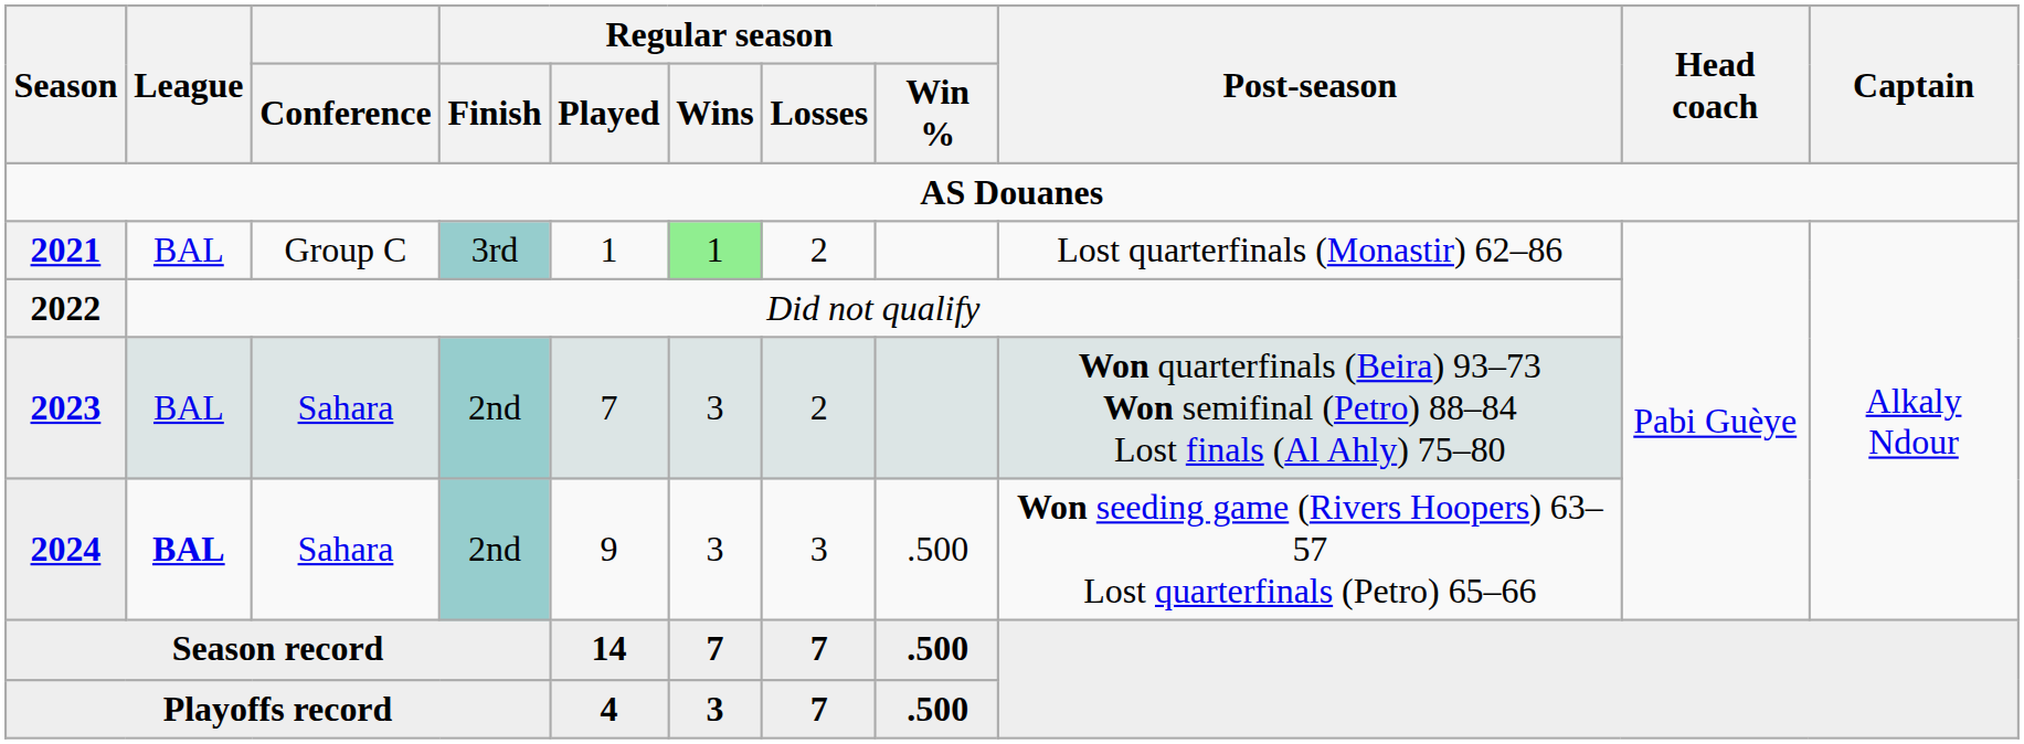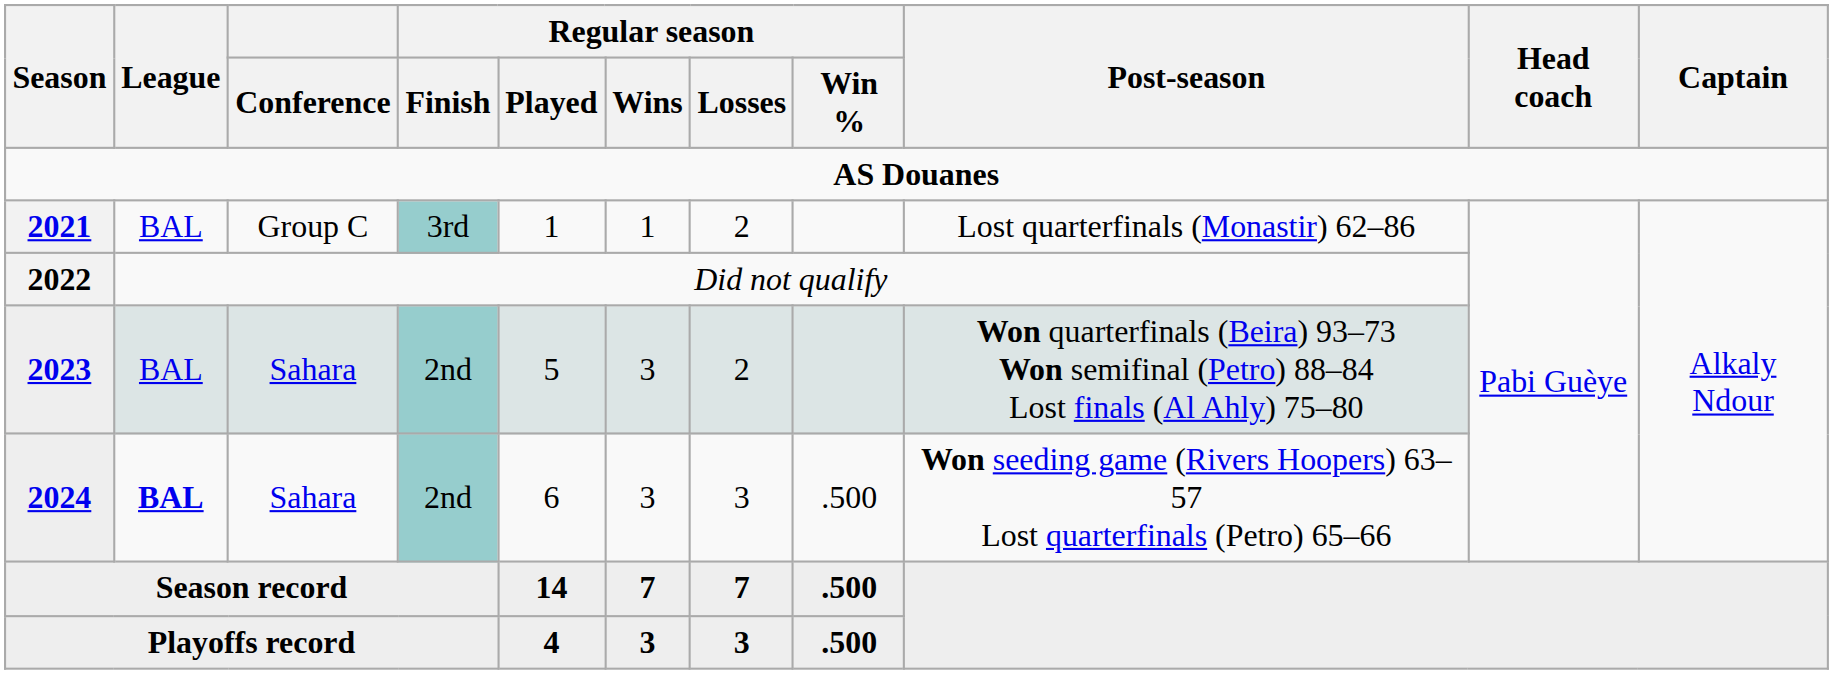2021 | Regular season / Wins: lightgreen background -> no background
2023 | Regular season / Played: 7 -> 5
2024 | Regular season / Played: 9 -> 6
Playoffs record | Regular season / Losses: 7 -> 3
